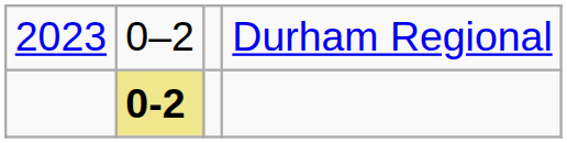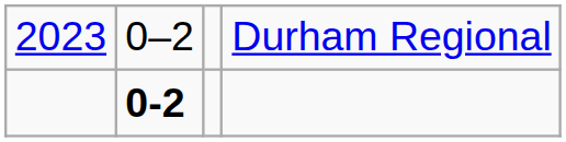row 2 | column 2: khaki background -> no background
